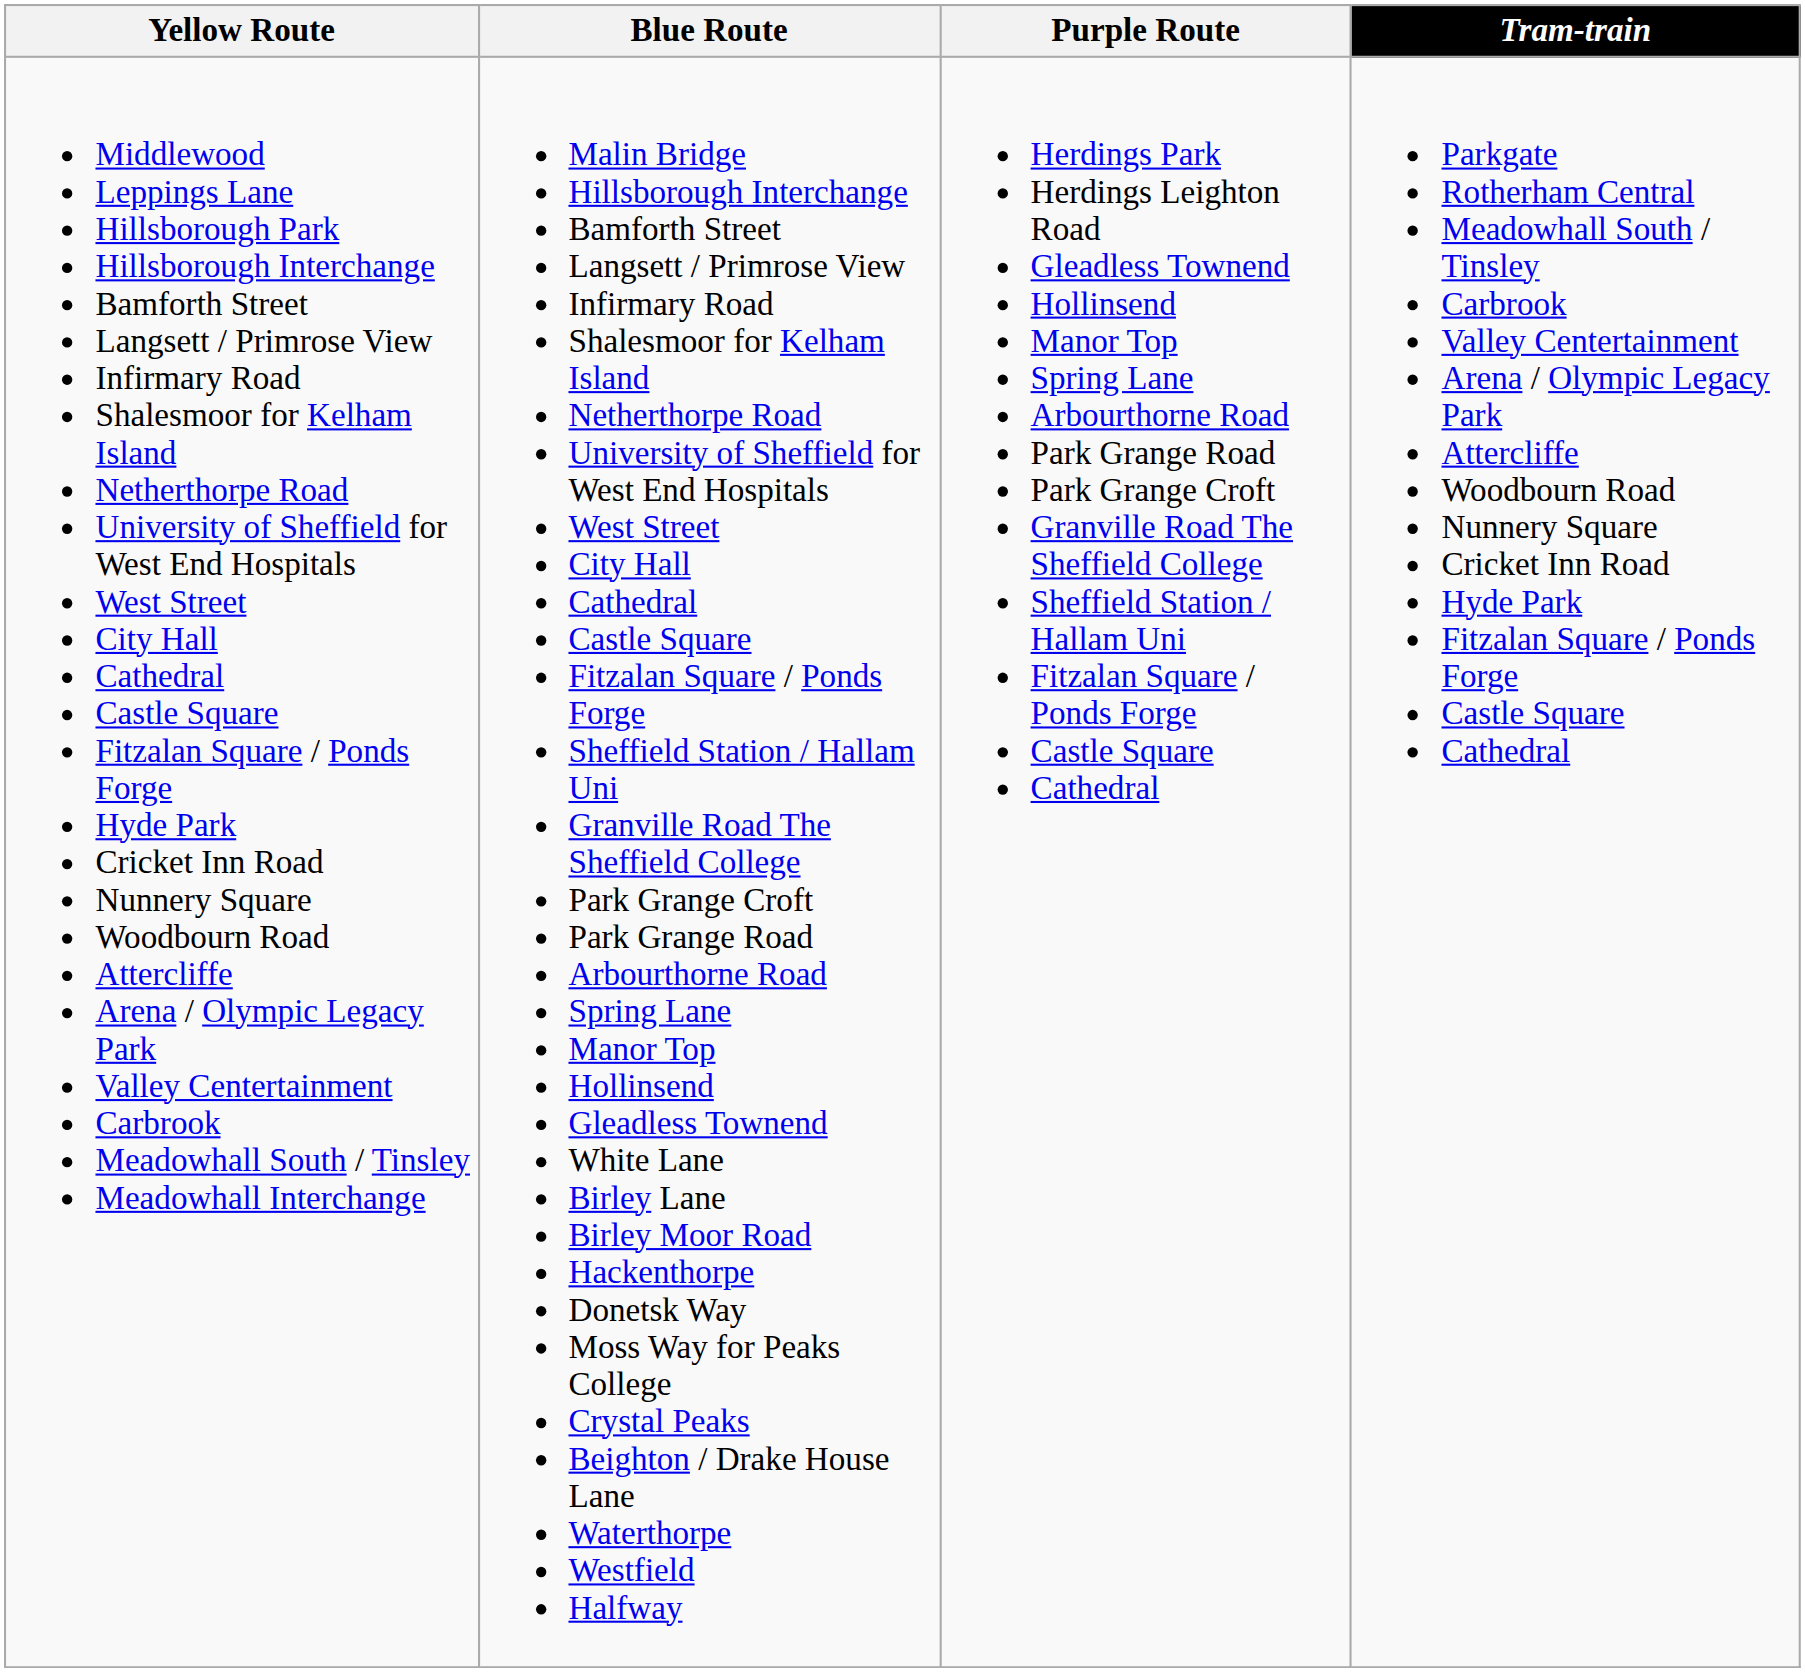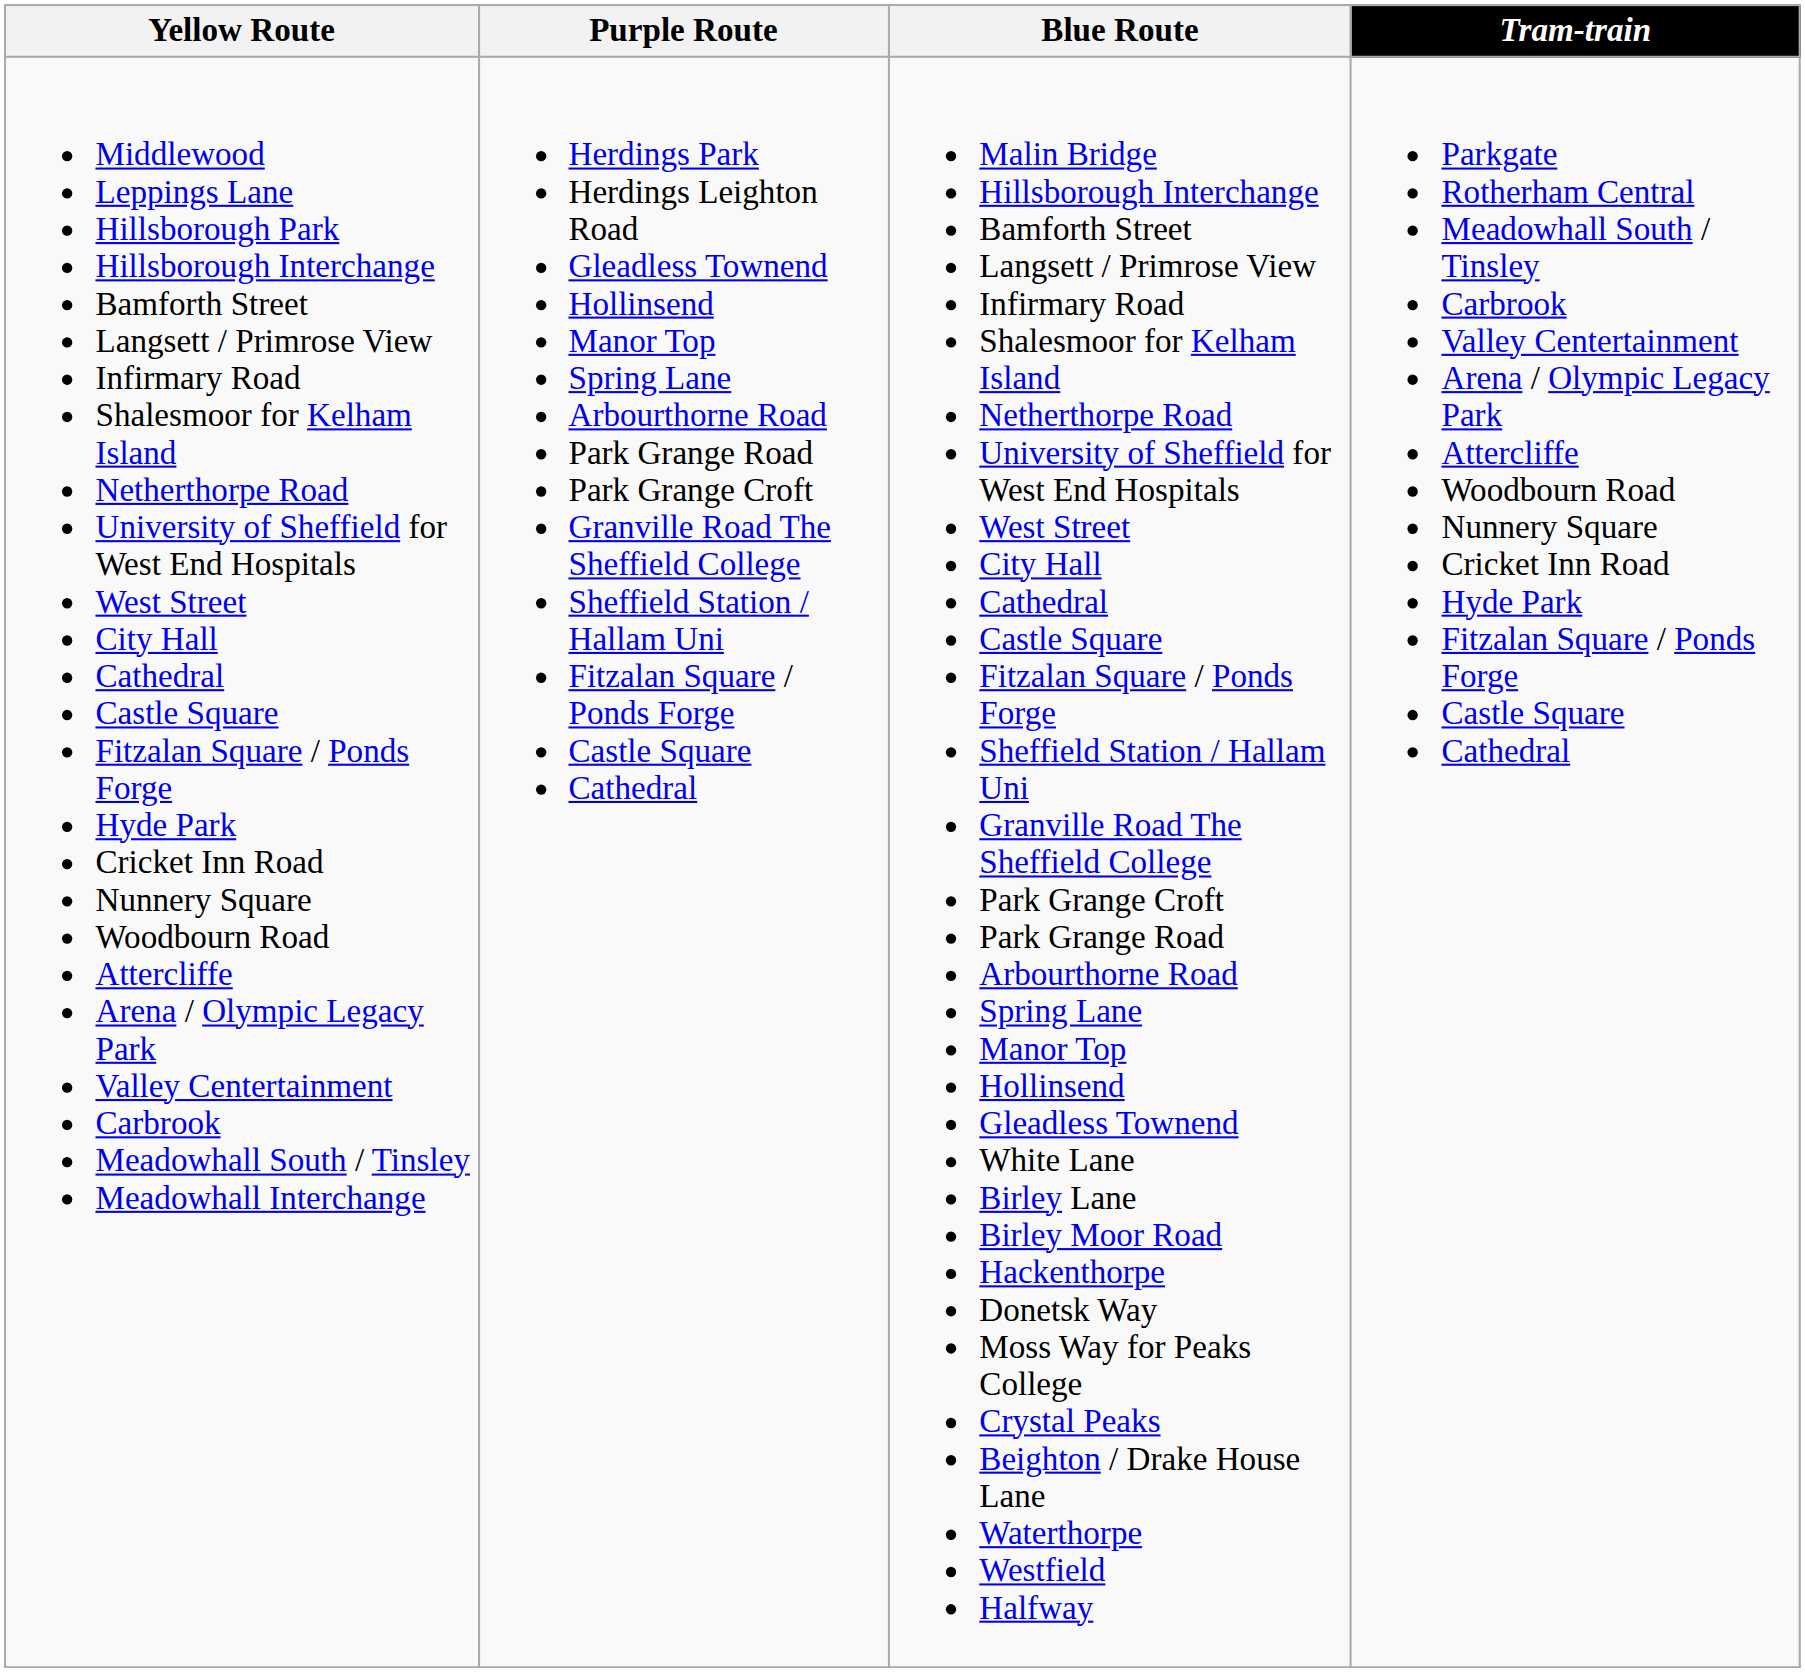columns swapped: Blue Route <-> Purple Route
